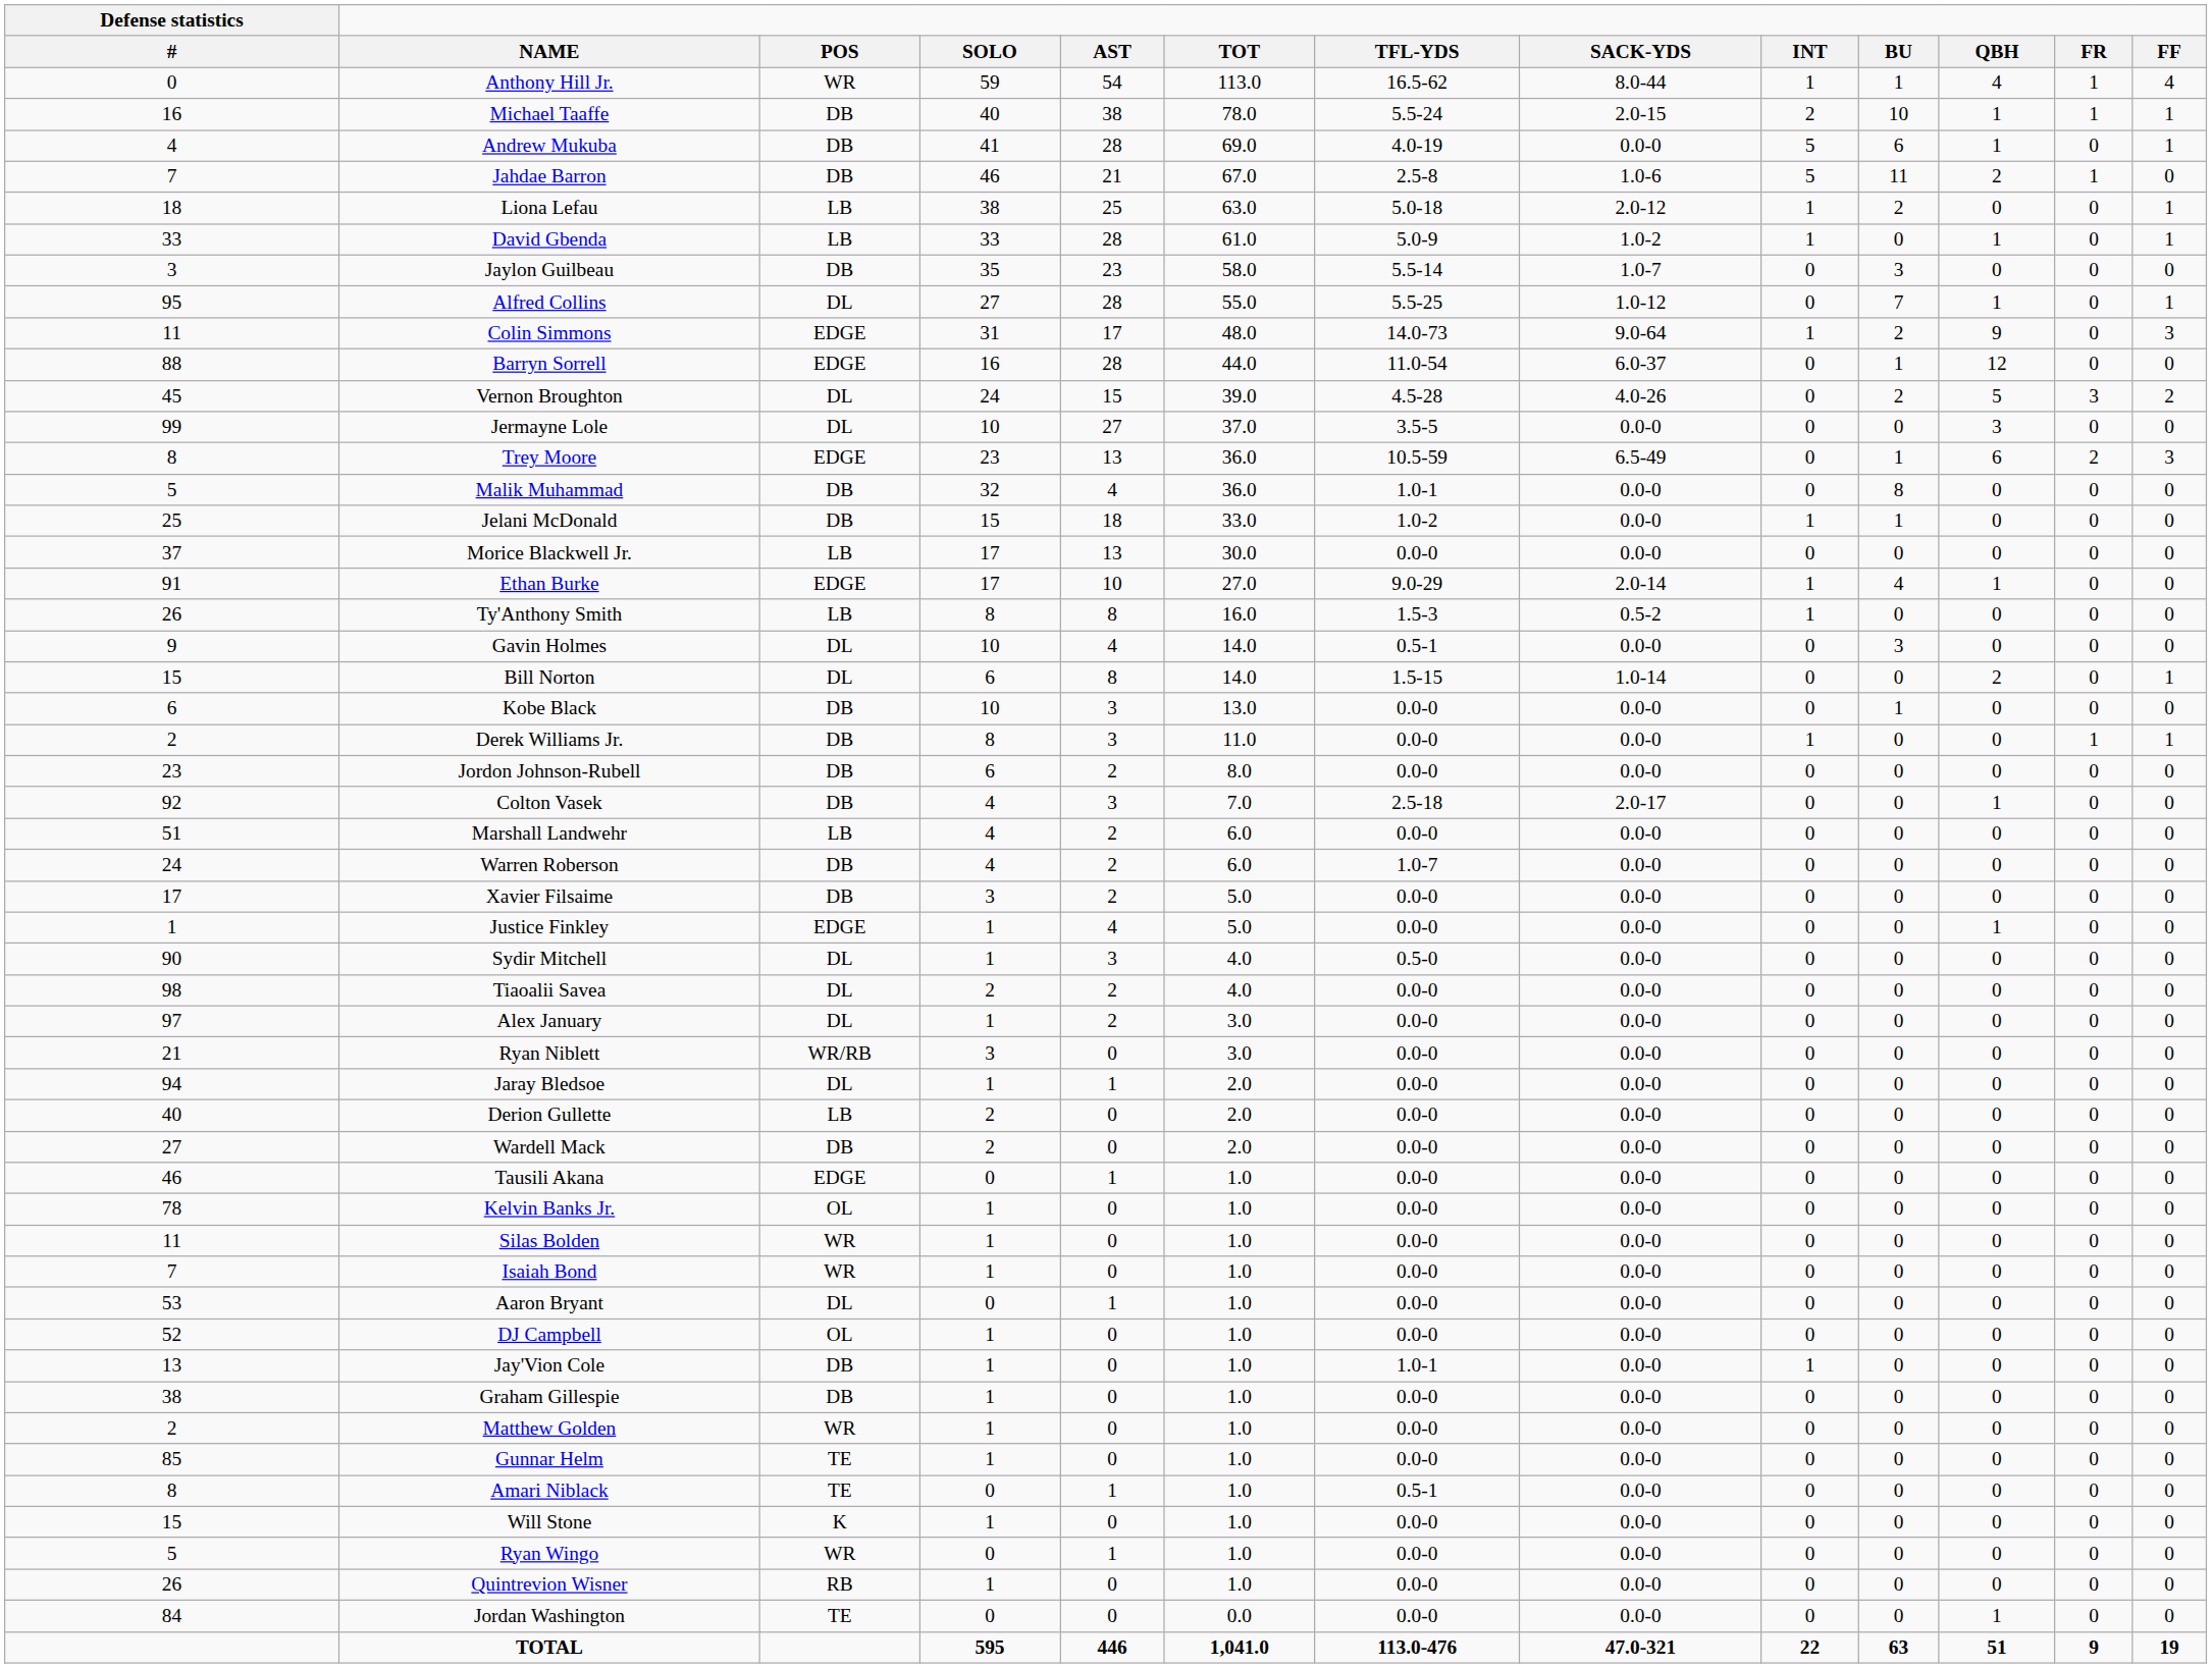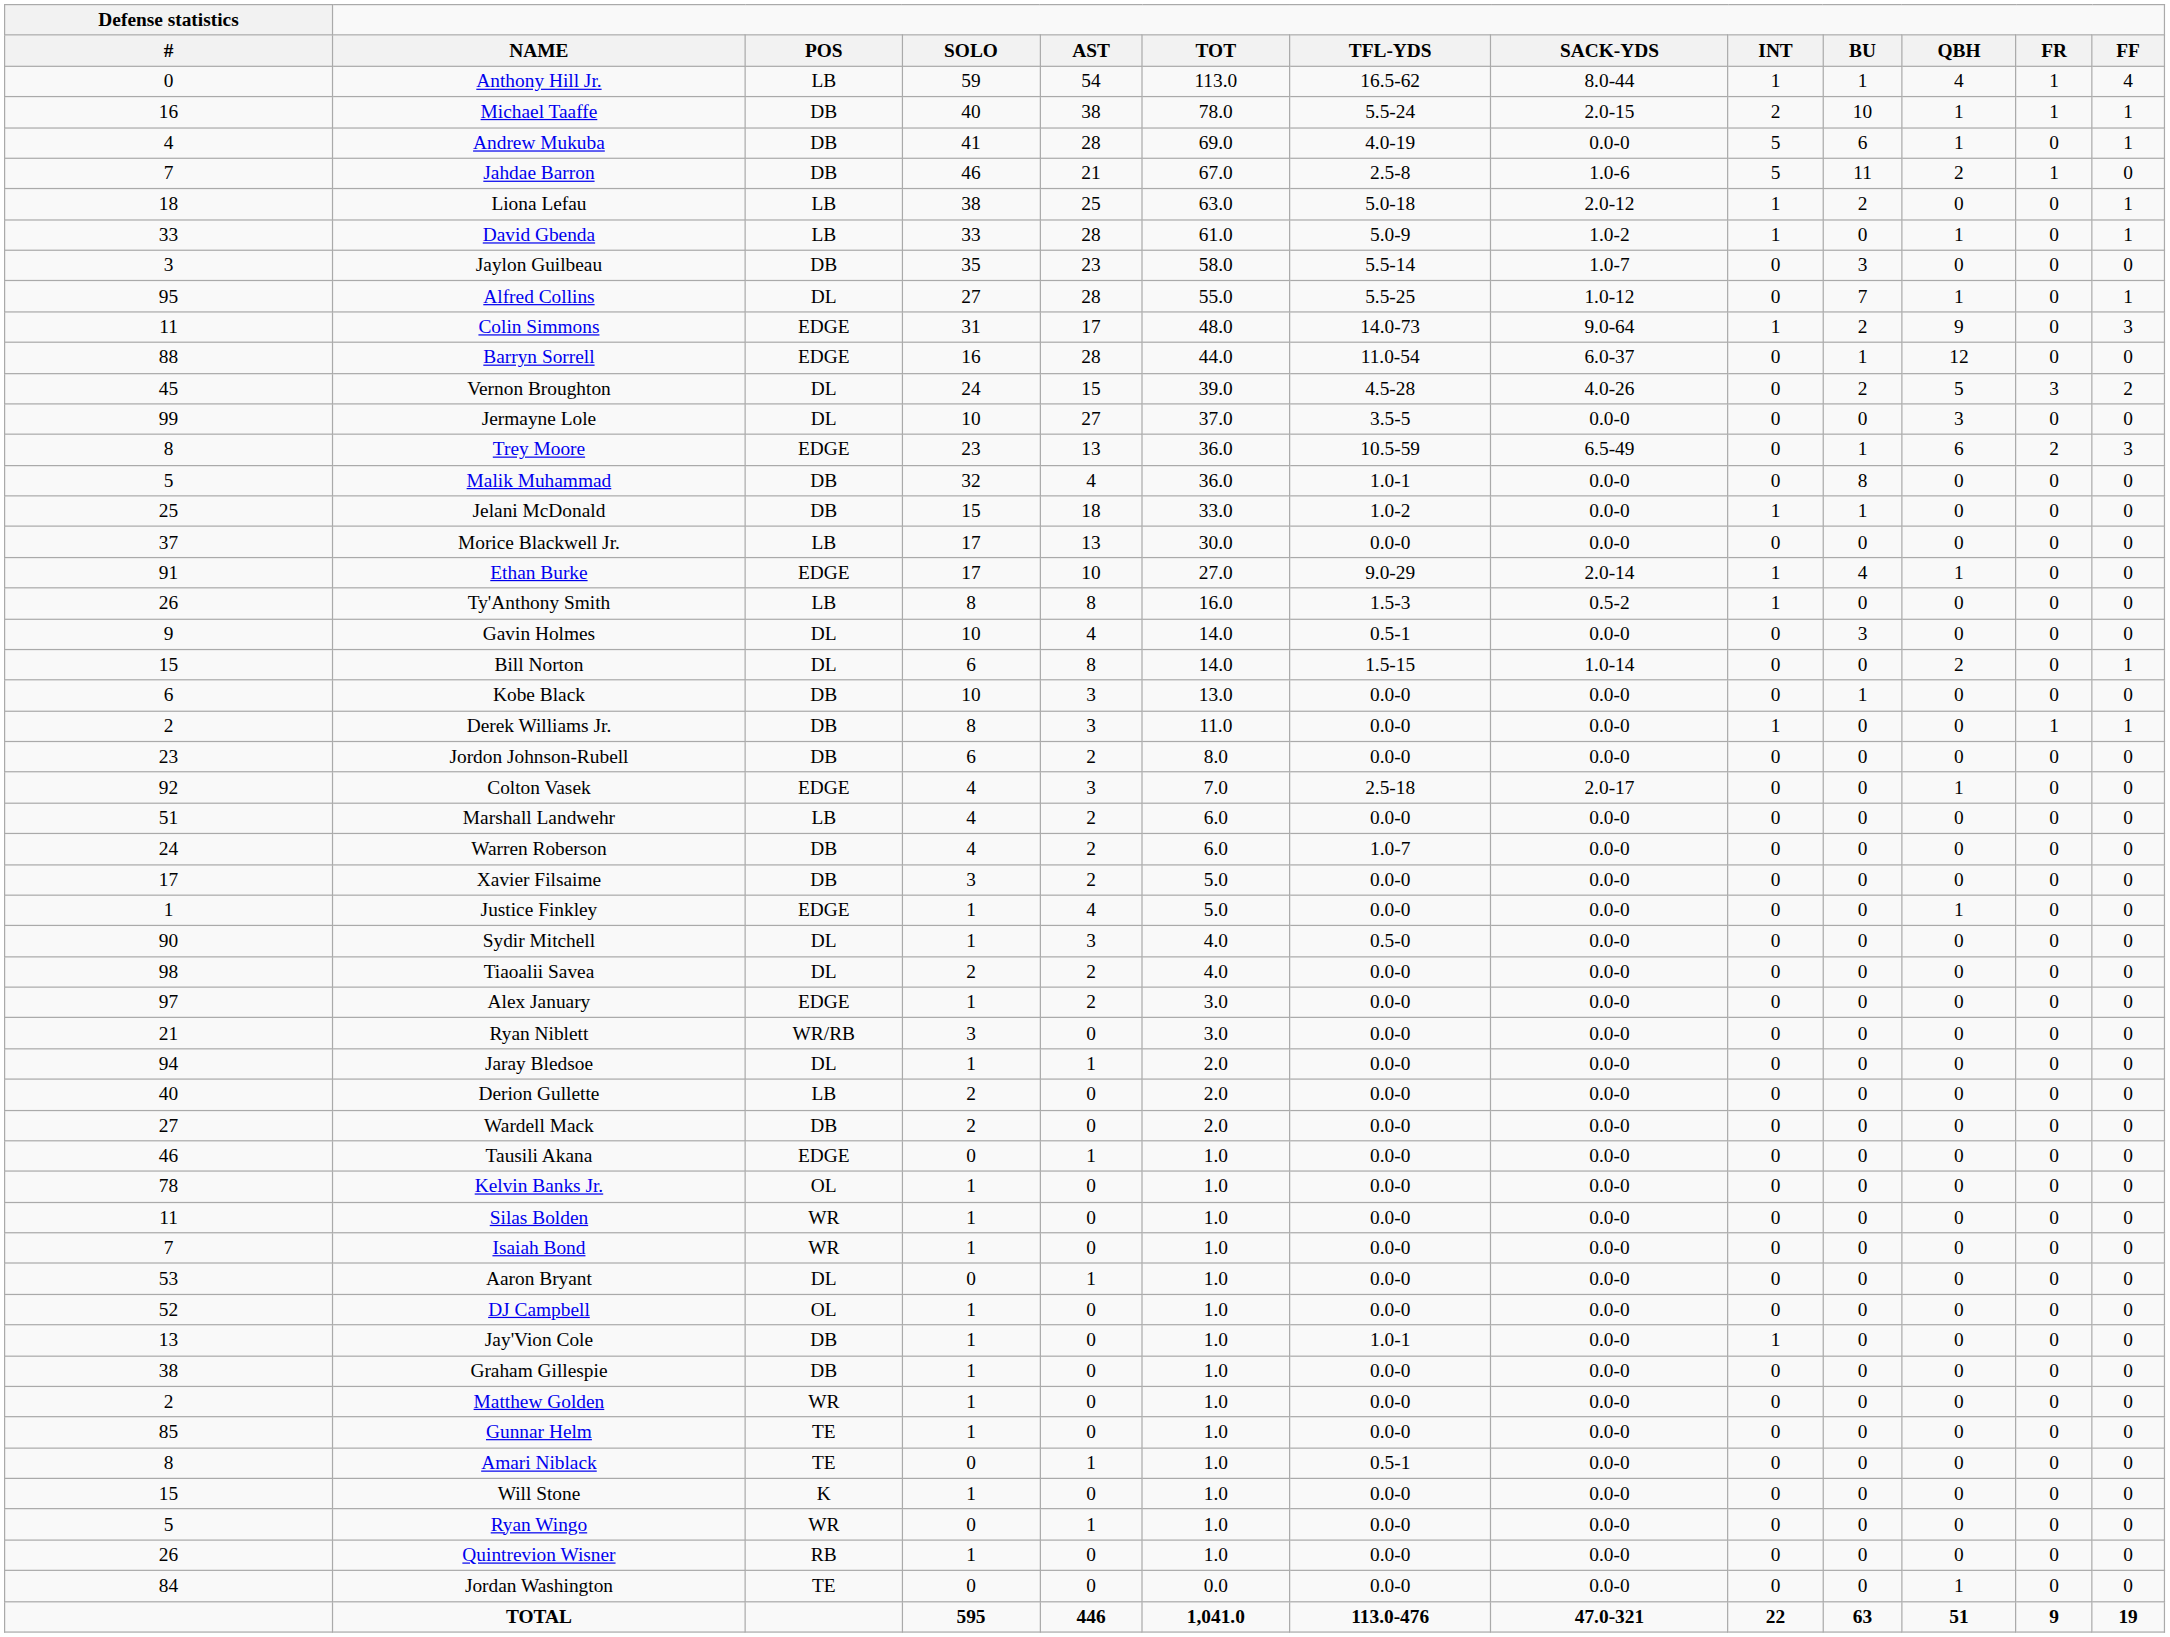Anthony Hill Jr. | POS: WR -> LB
Colton Vasek | POS: DB -> EDGE
Alex January | POS: DL -> EDGE
